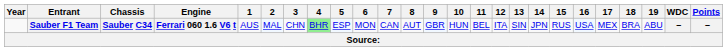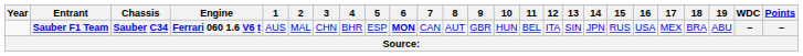Sauber F1 Team | 4: lightgreen background -> no background
Sauber F1 Team | 6: normal -> bold
